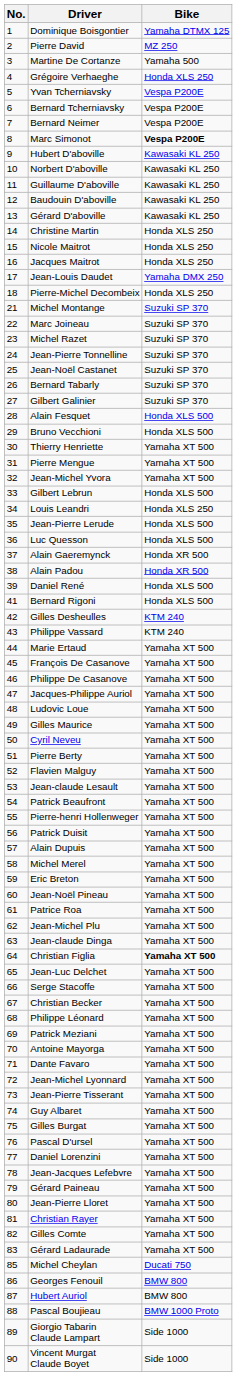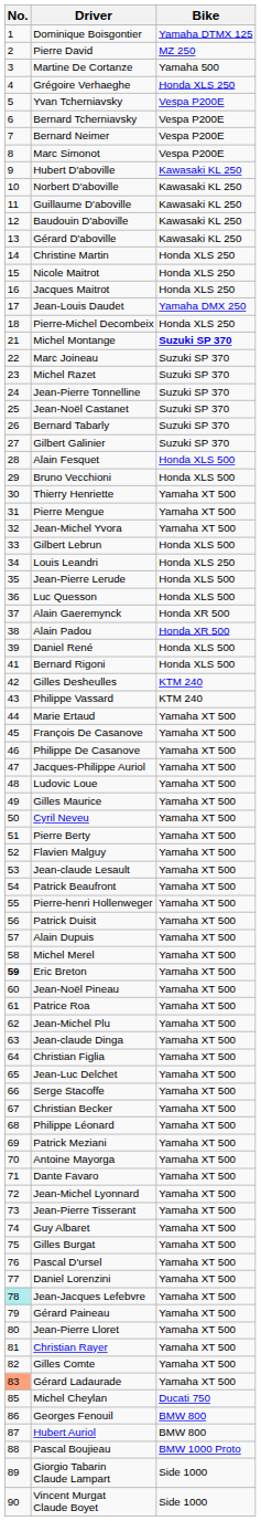Marc Simonot | Bike: bold -> normal
Michel Montange | Bike: normal -> bold
Eric Breton | No.: normal -> bold
Christian Figlia | Bike: bold -> normal
Jean-Jacques Lefebvre | No.: no background -> paleturquoise background
Gérard Ladaurade | No.: no background -> lightsalmon background
